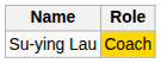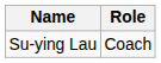Su-ying Lau | Role: gold background -> no background
